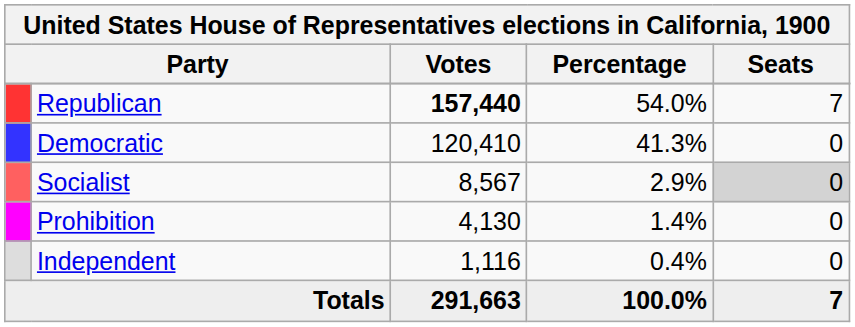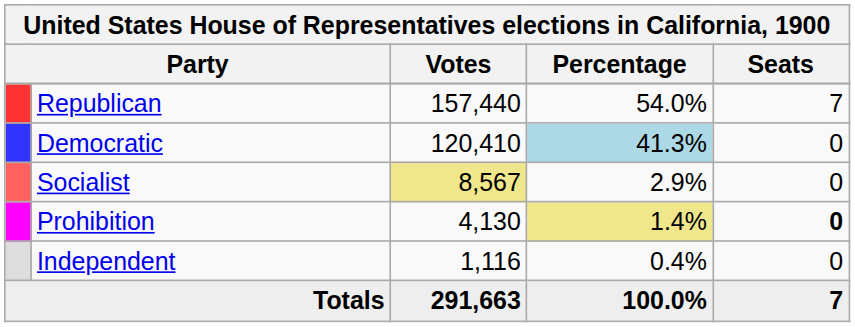Republican | Votes: bold -> normal
Democratic | Percentage: no background -> lightblue background
Socialist | Votes: no background -> khaki background
Socialist | Seats: lightgrey background -> no background
Prohibition | Percentage: no background -> khaki background
Prohibition | Seats: normal -> bold
